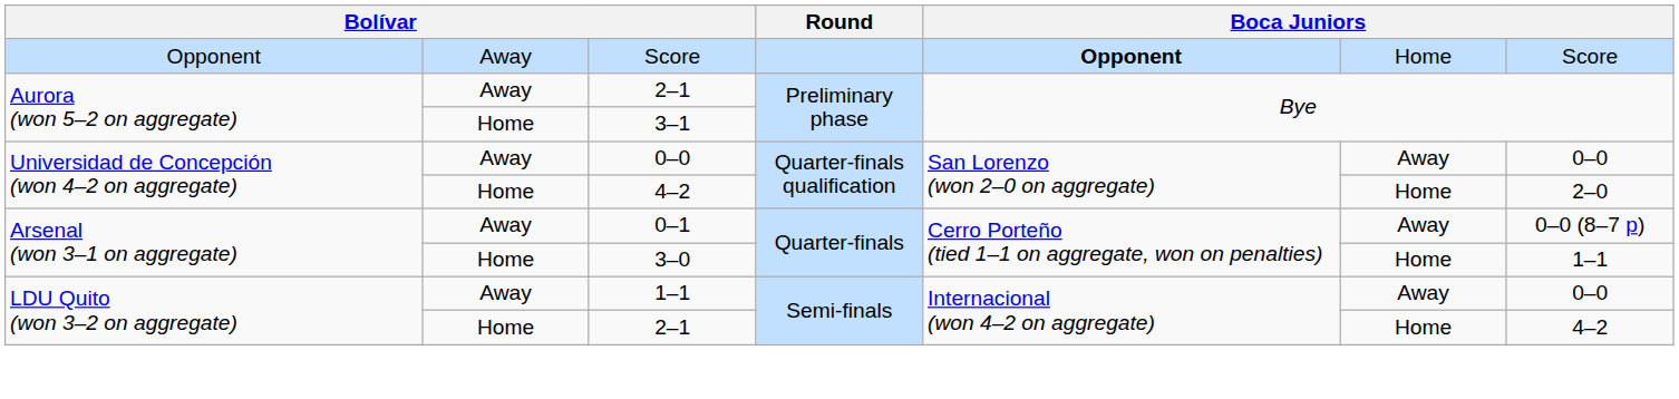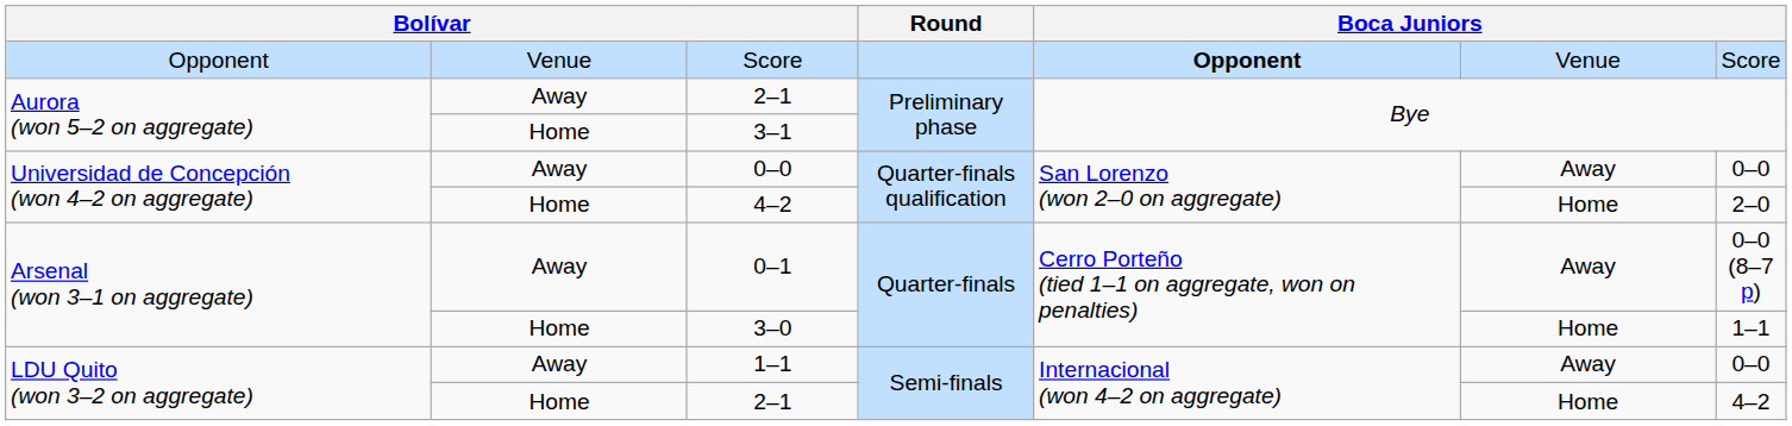row 2 | column 2: Away -> Venue
row 2 | column 6: Home -> Venue
